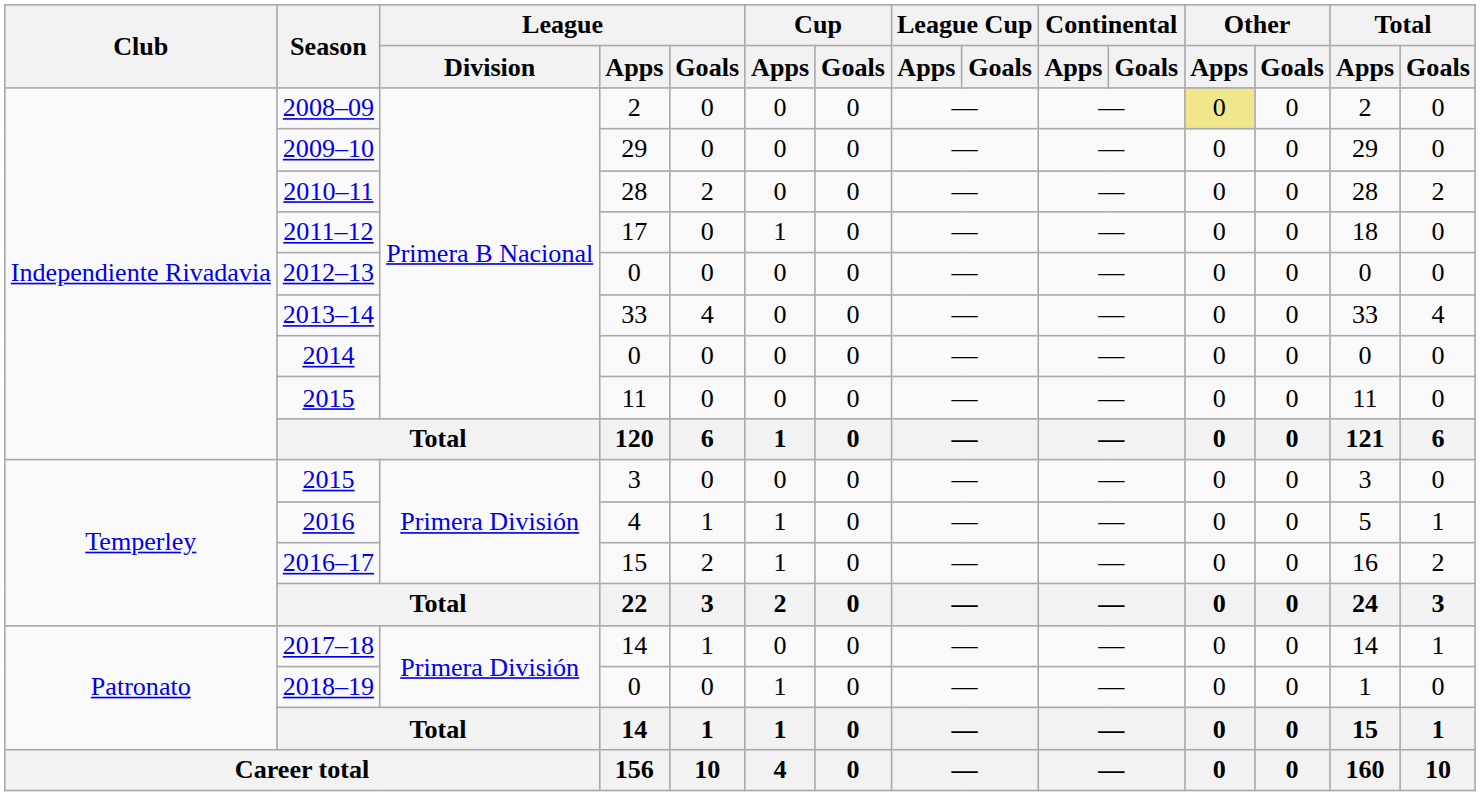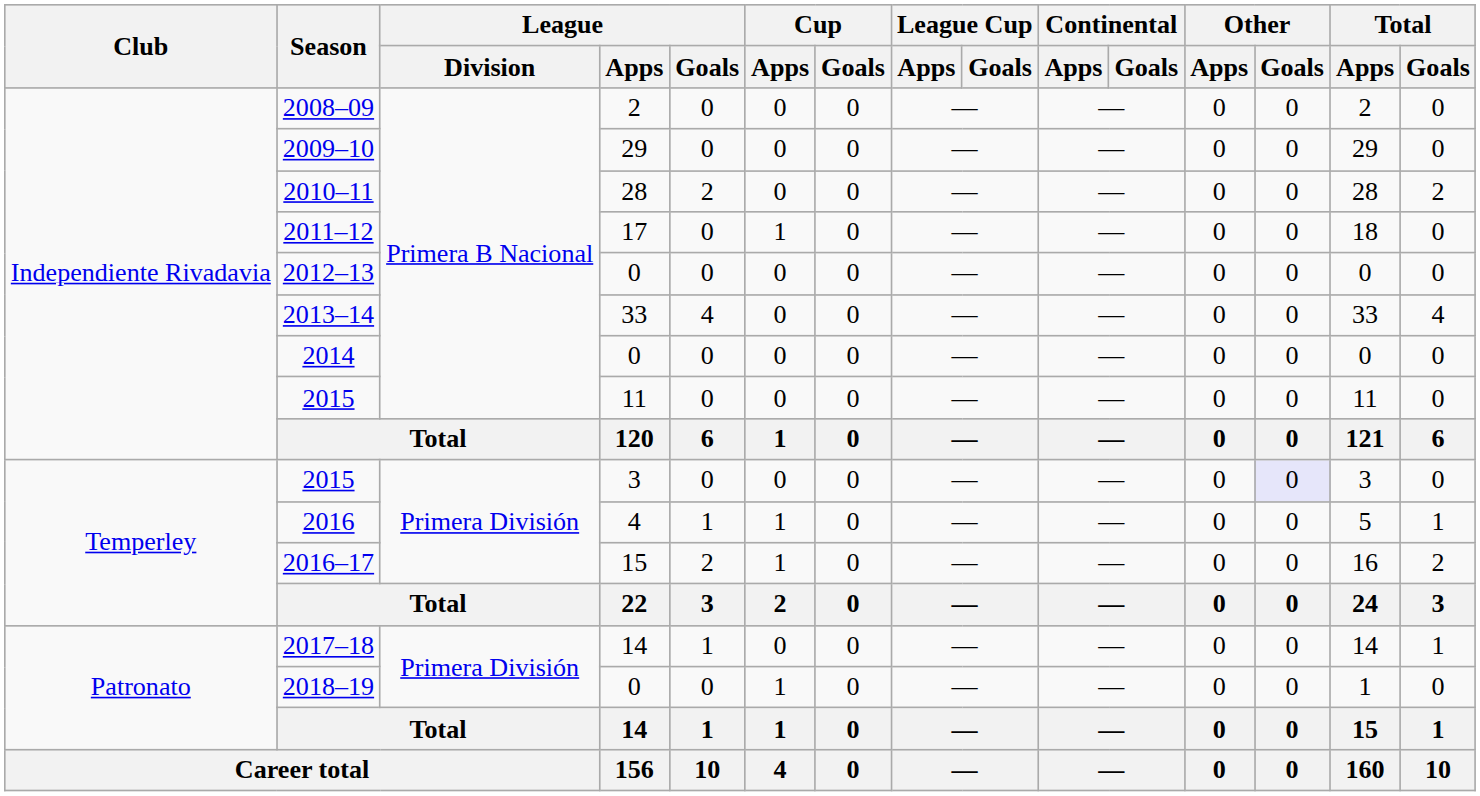2008–09 | Other / Apps: khaki background -> no background
2015 / 3 | Other / Goals: no background -> lavender background
